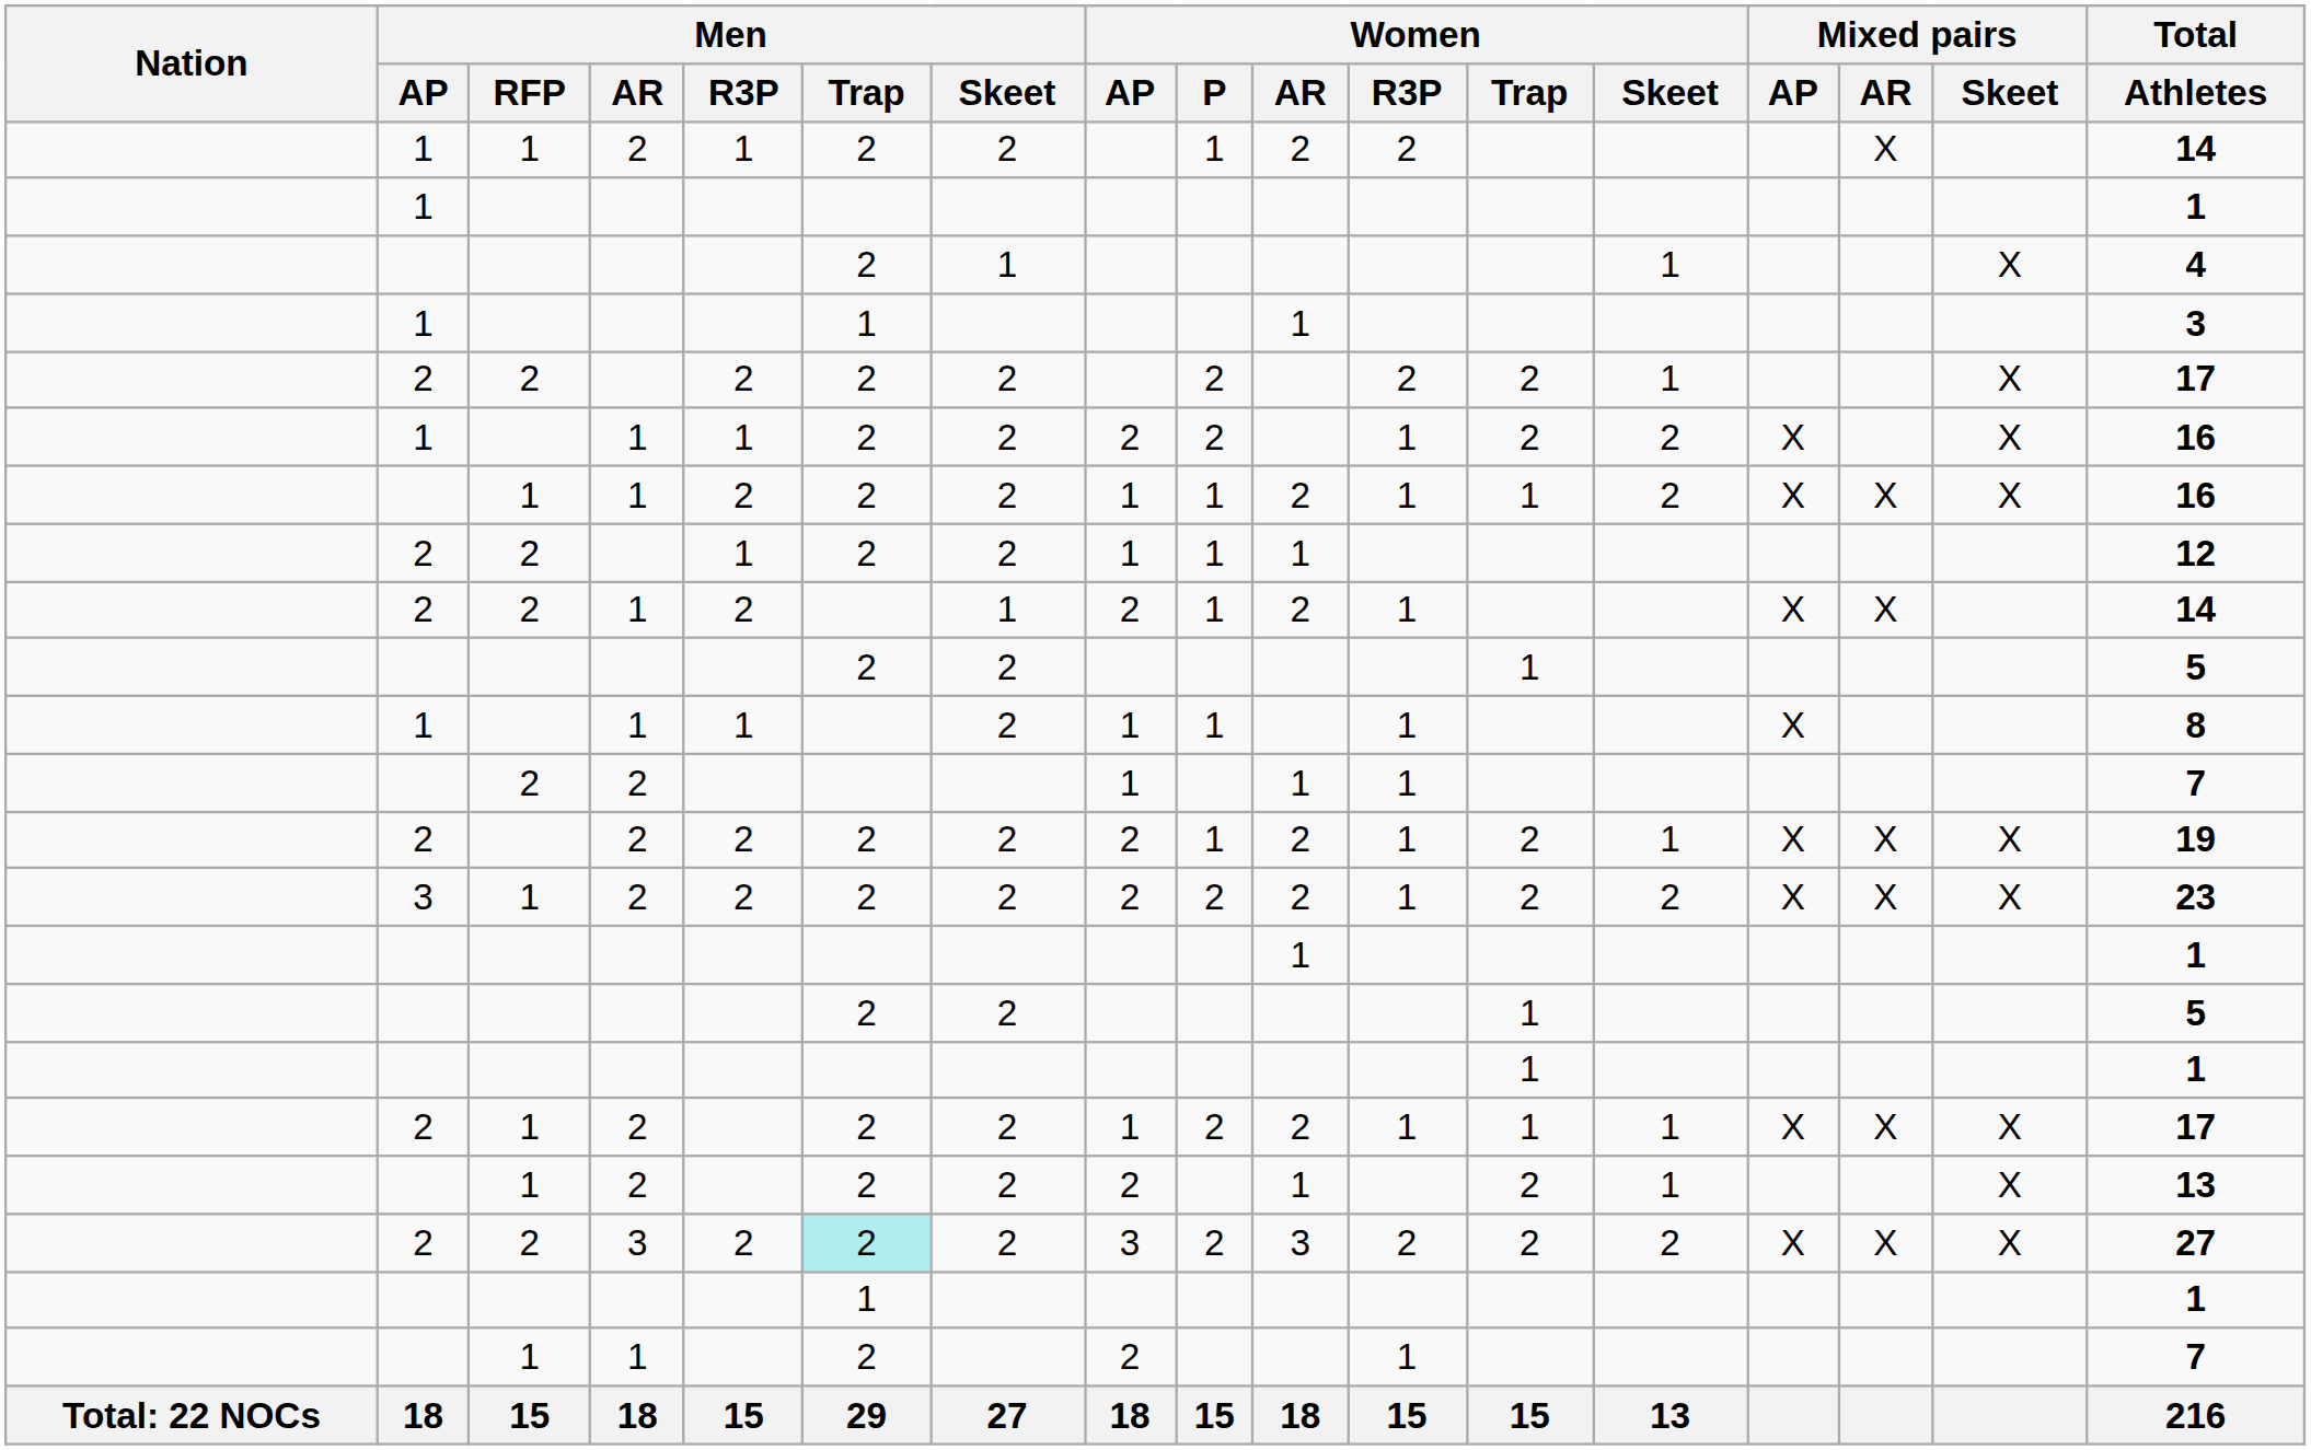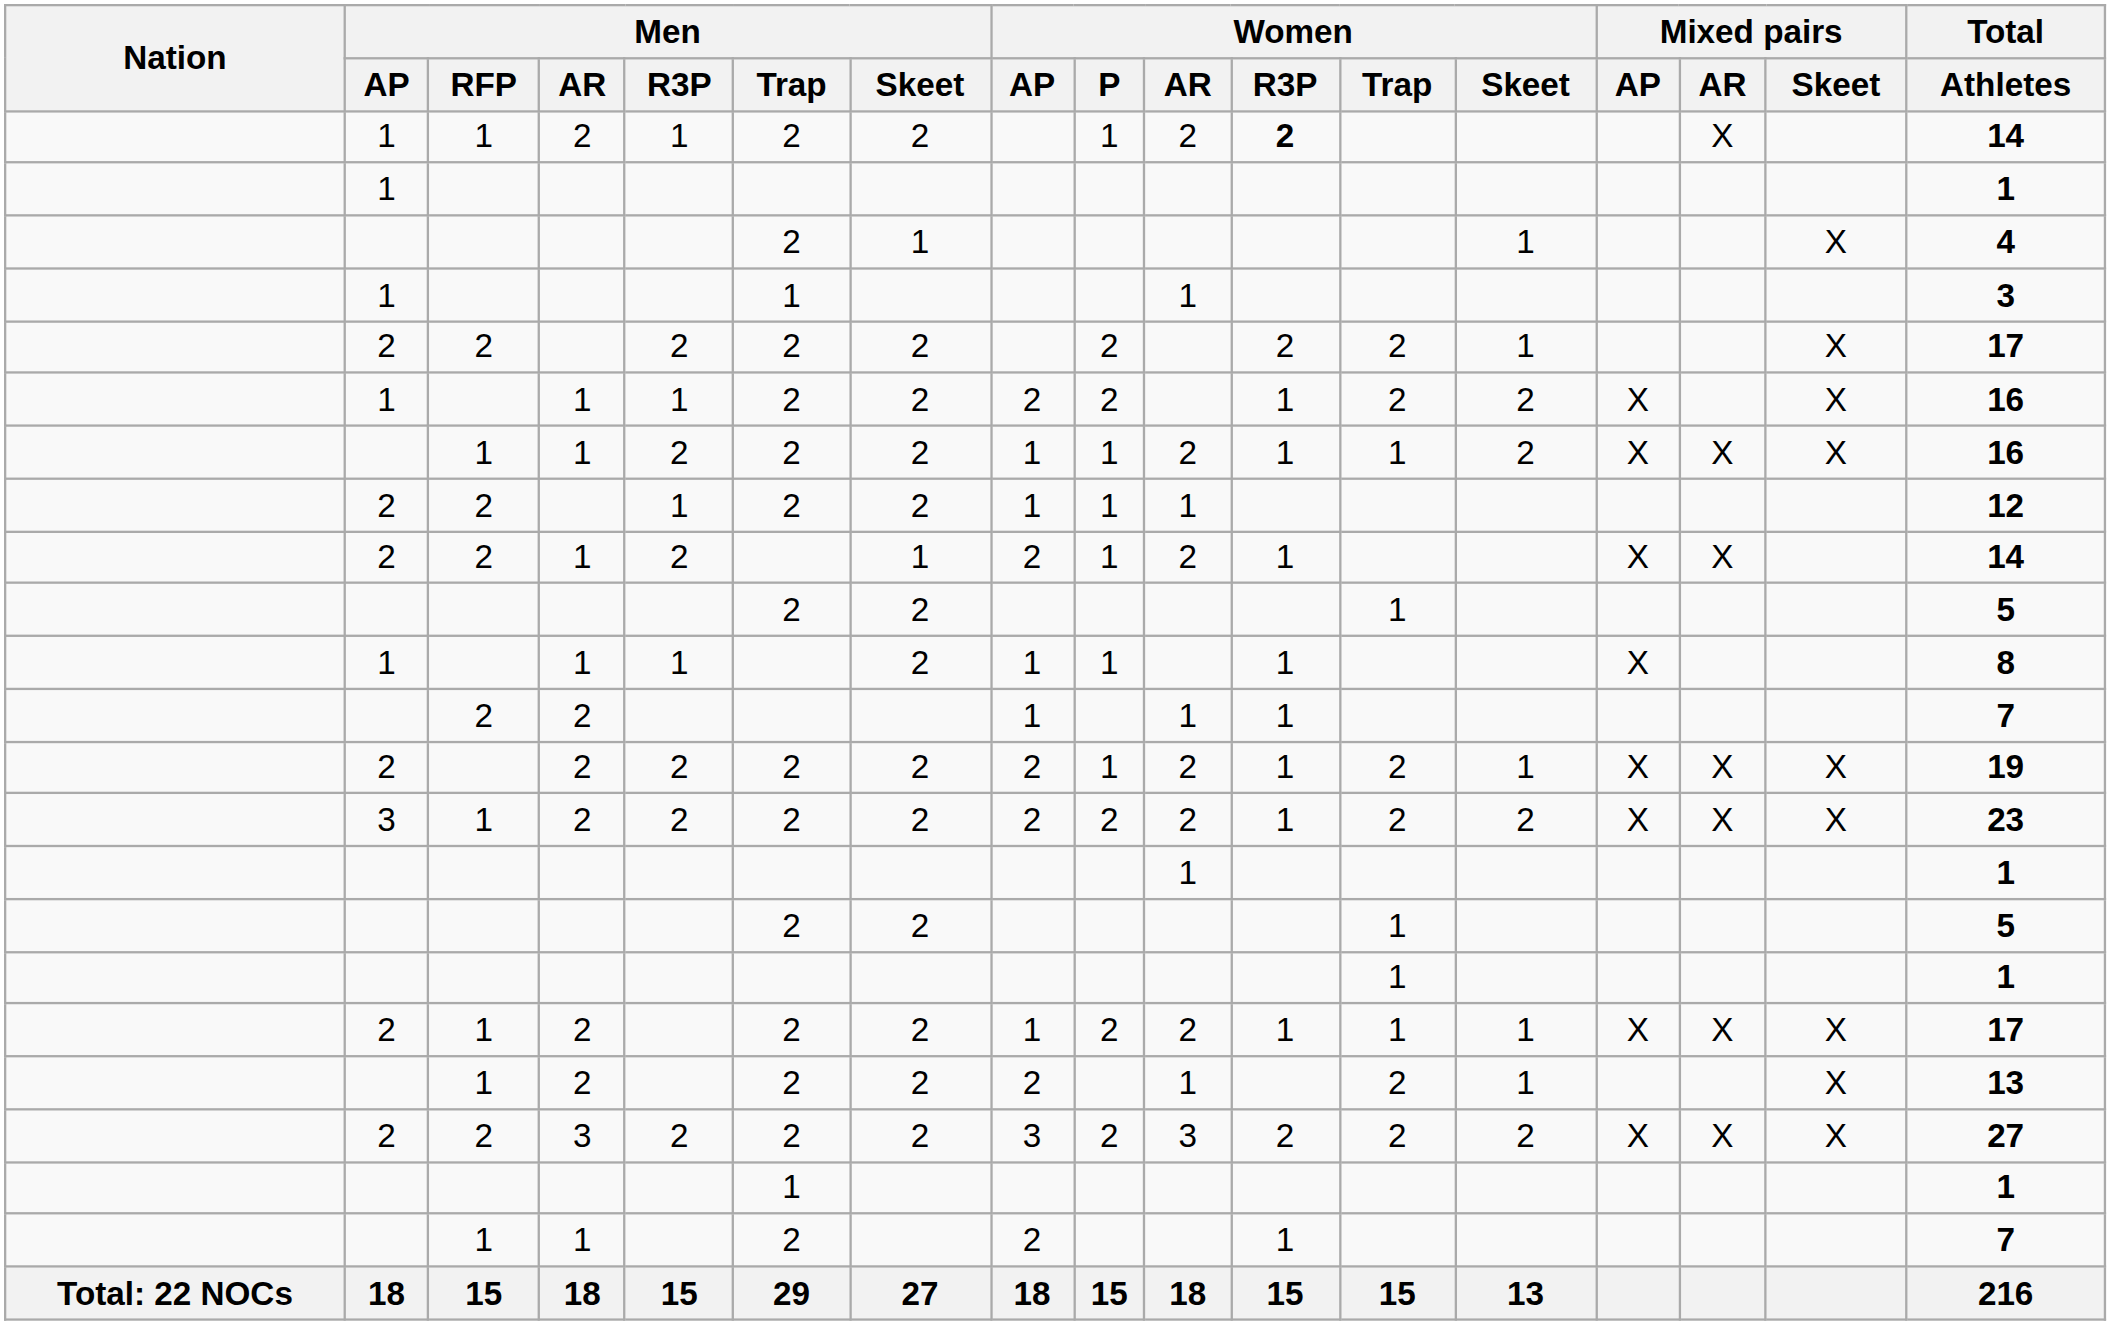row 3 | Women / R3P: normal -> bold
row 22 | Men / Trap: paleturquoise background -> no background
